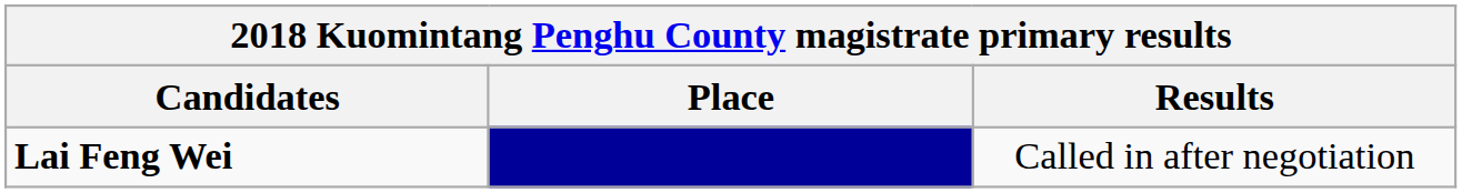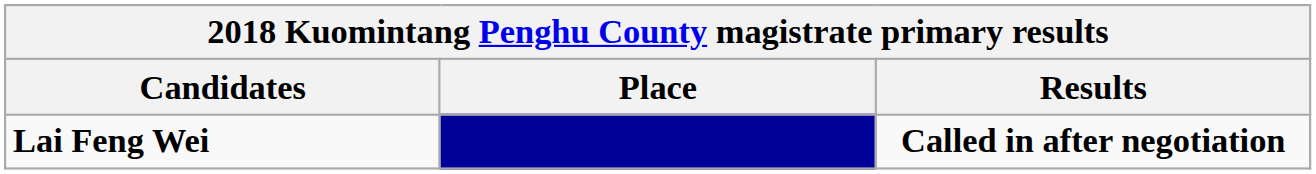Lai Feng Wei | Results: normal -> bold
